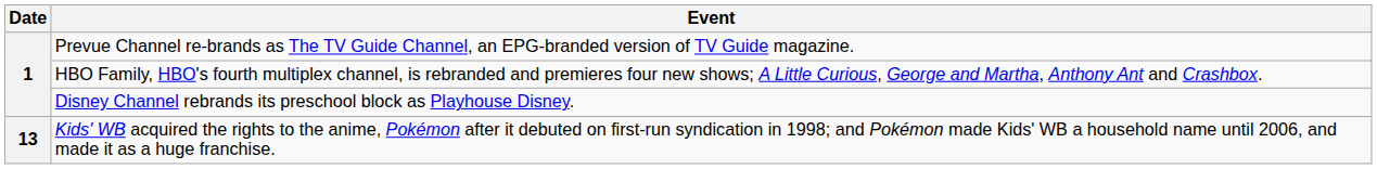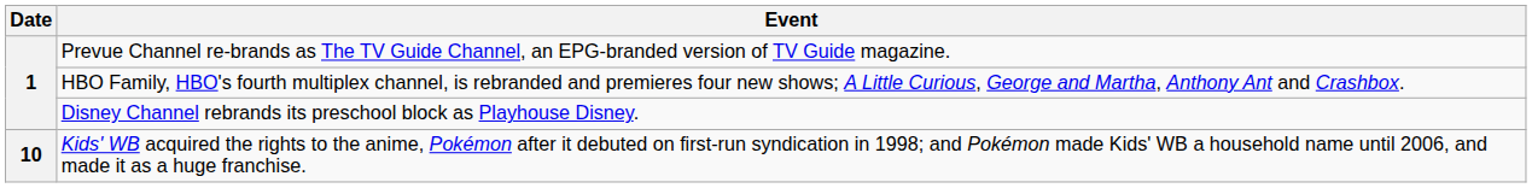row 5 | Date: 13 -> 10
